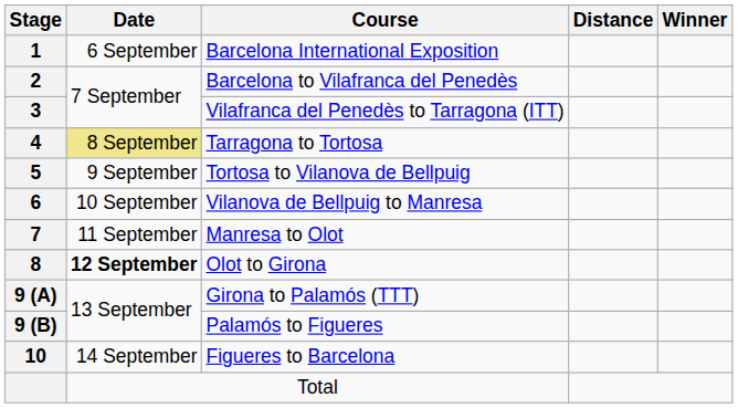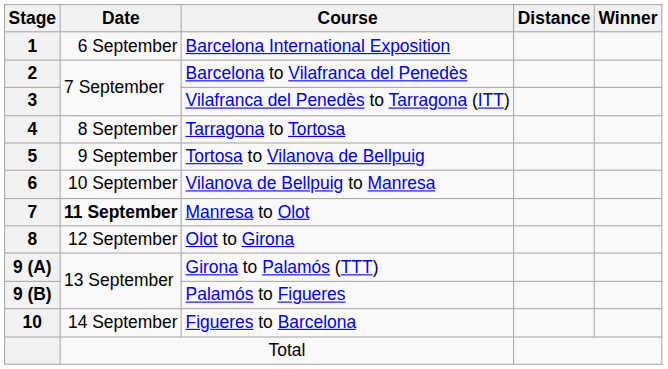Tarragona to Tortosa | Date: khaki background -> no background
Manresa to Olot | Date: normal -> bold
Olot to Girona | Date: bold -> normal
